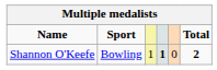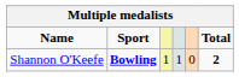Shannon O'Keefe | Sport: normal -> bold
Shannon O'Keefe | column 4: bold -> normal
